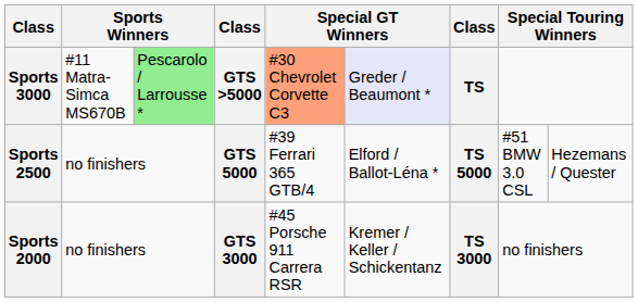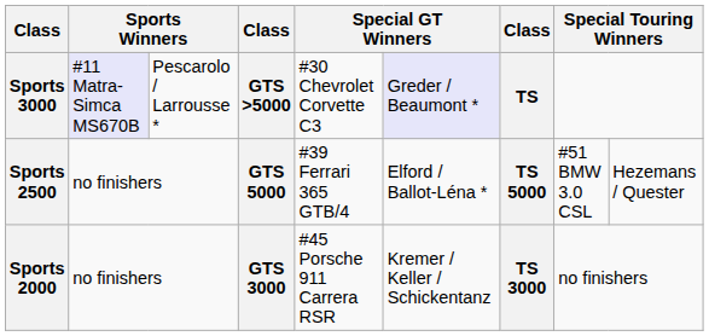Sports 3000 | column 2: no background -> lavender background
Sports 3000 | column 3: lightgreen background -> no background
Sports 3000 | column 5: lightsalmon background -> no background
